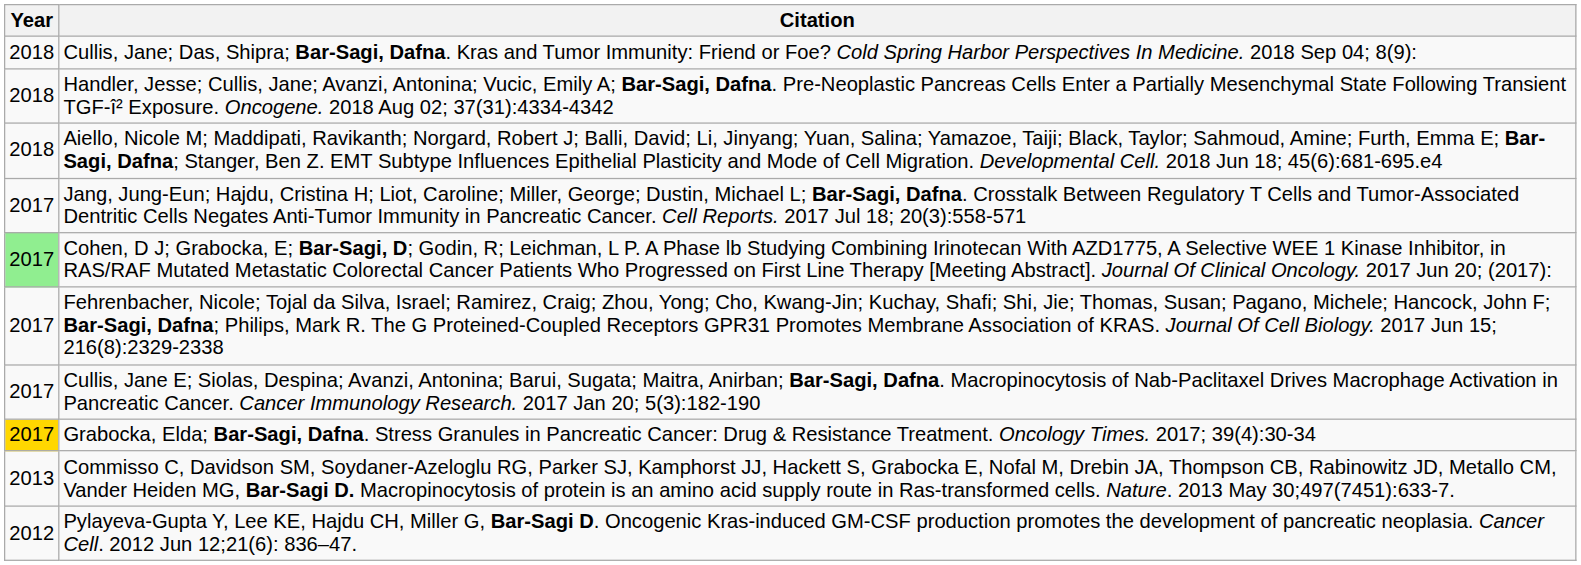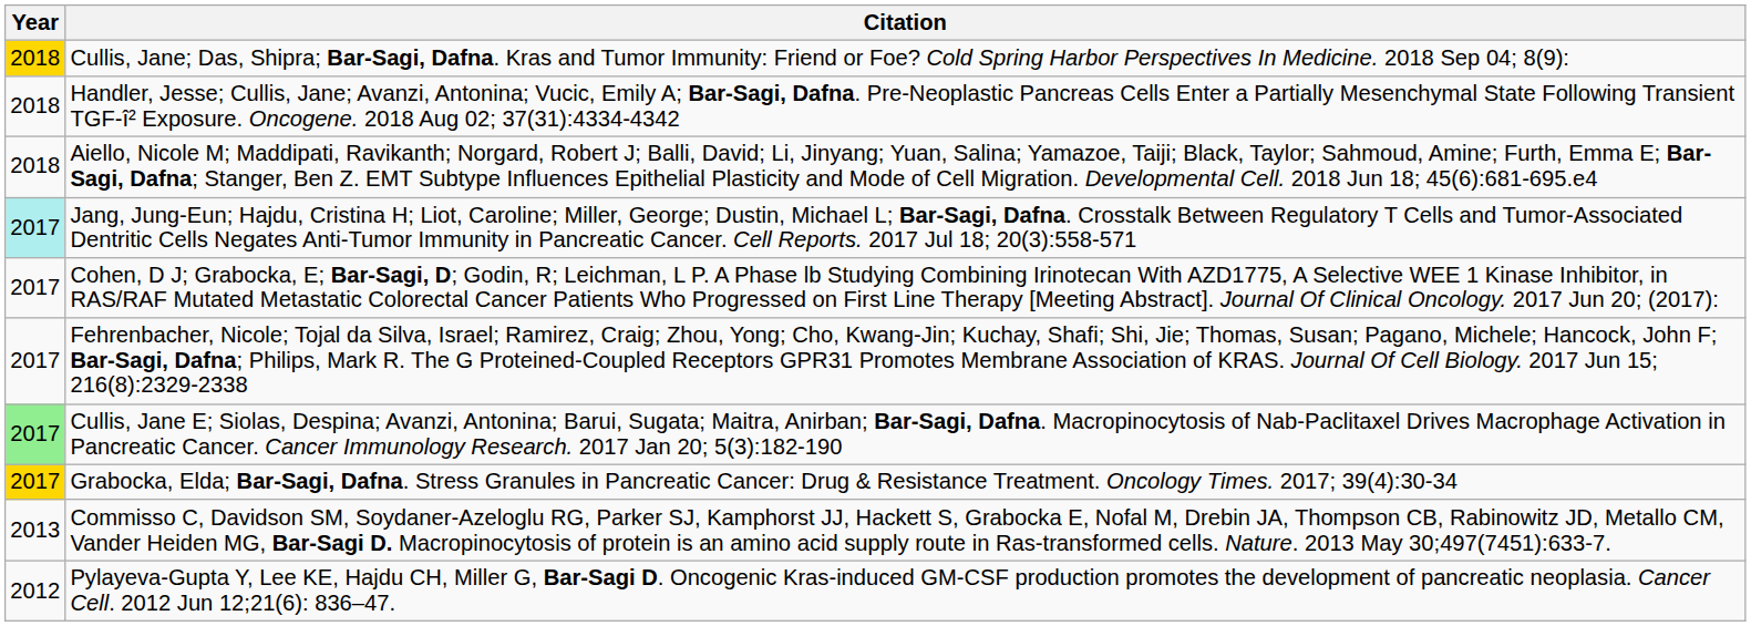row 2 | Year: no background -> gold background
row 5 | Year: no background -> paleturquoise background
row 6 | Year: lightgreen background -> no background
row 8 | Year: no background -> lightgreen background
